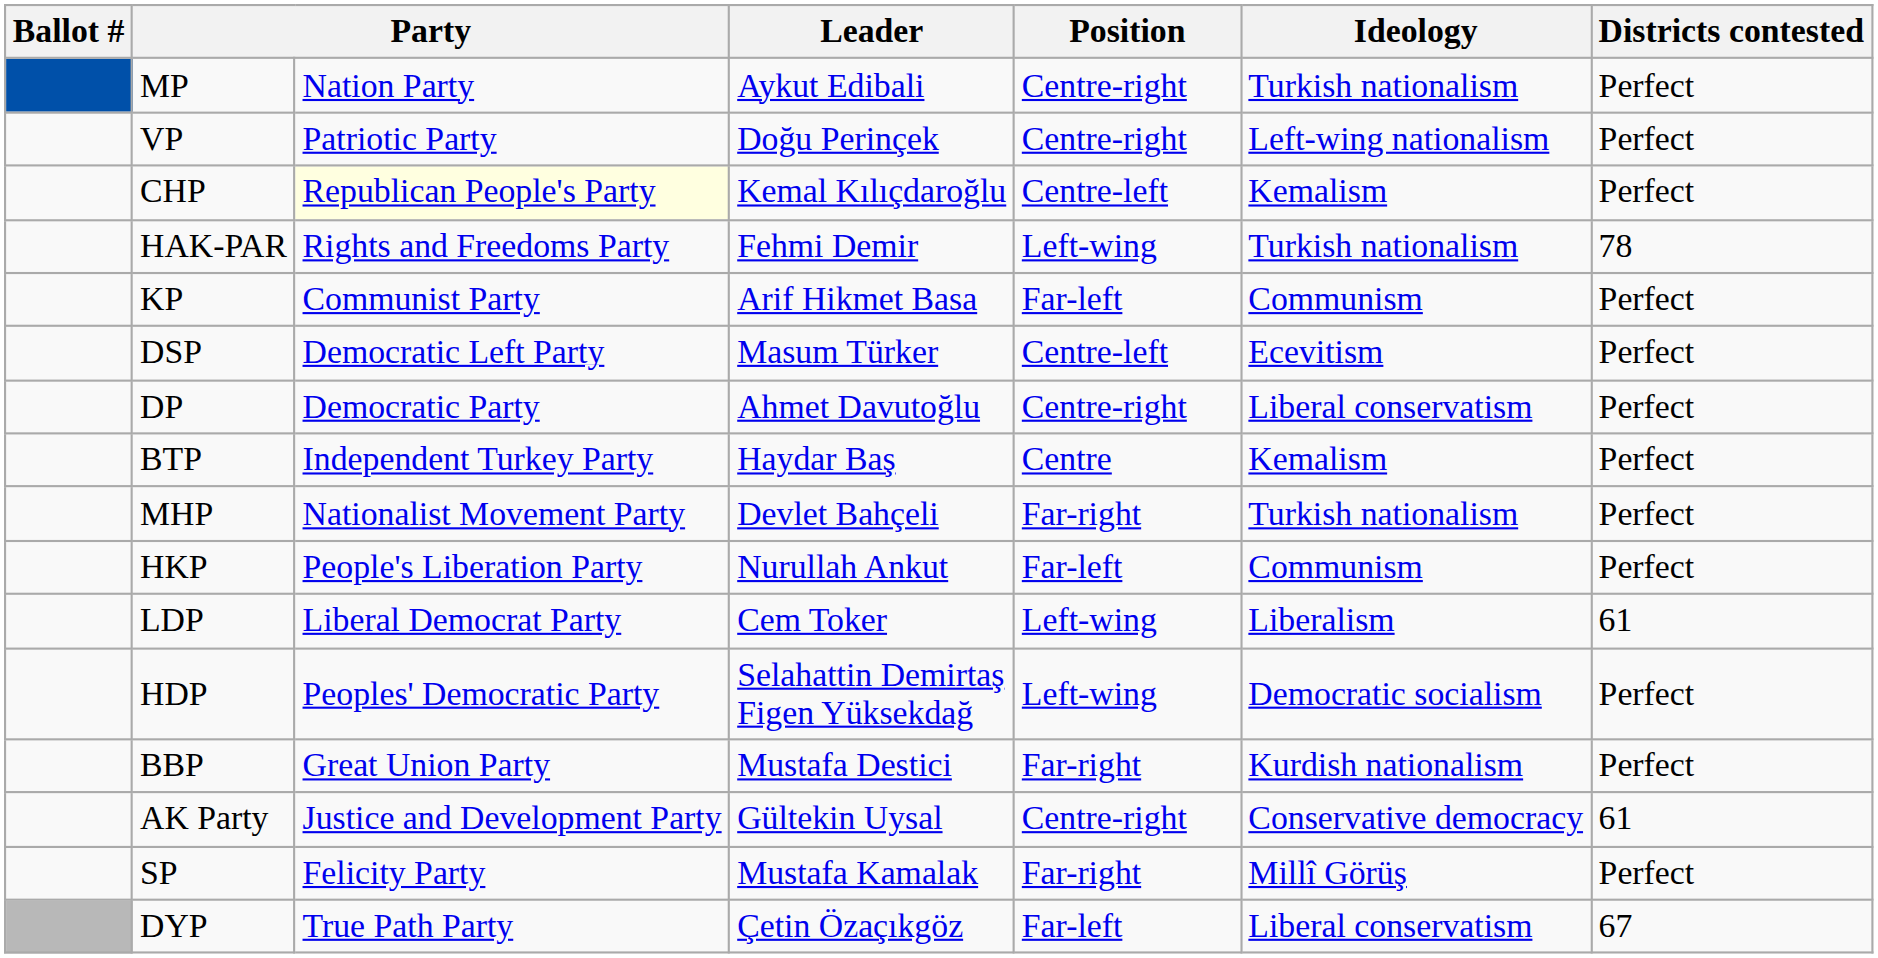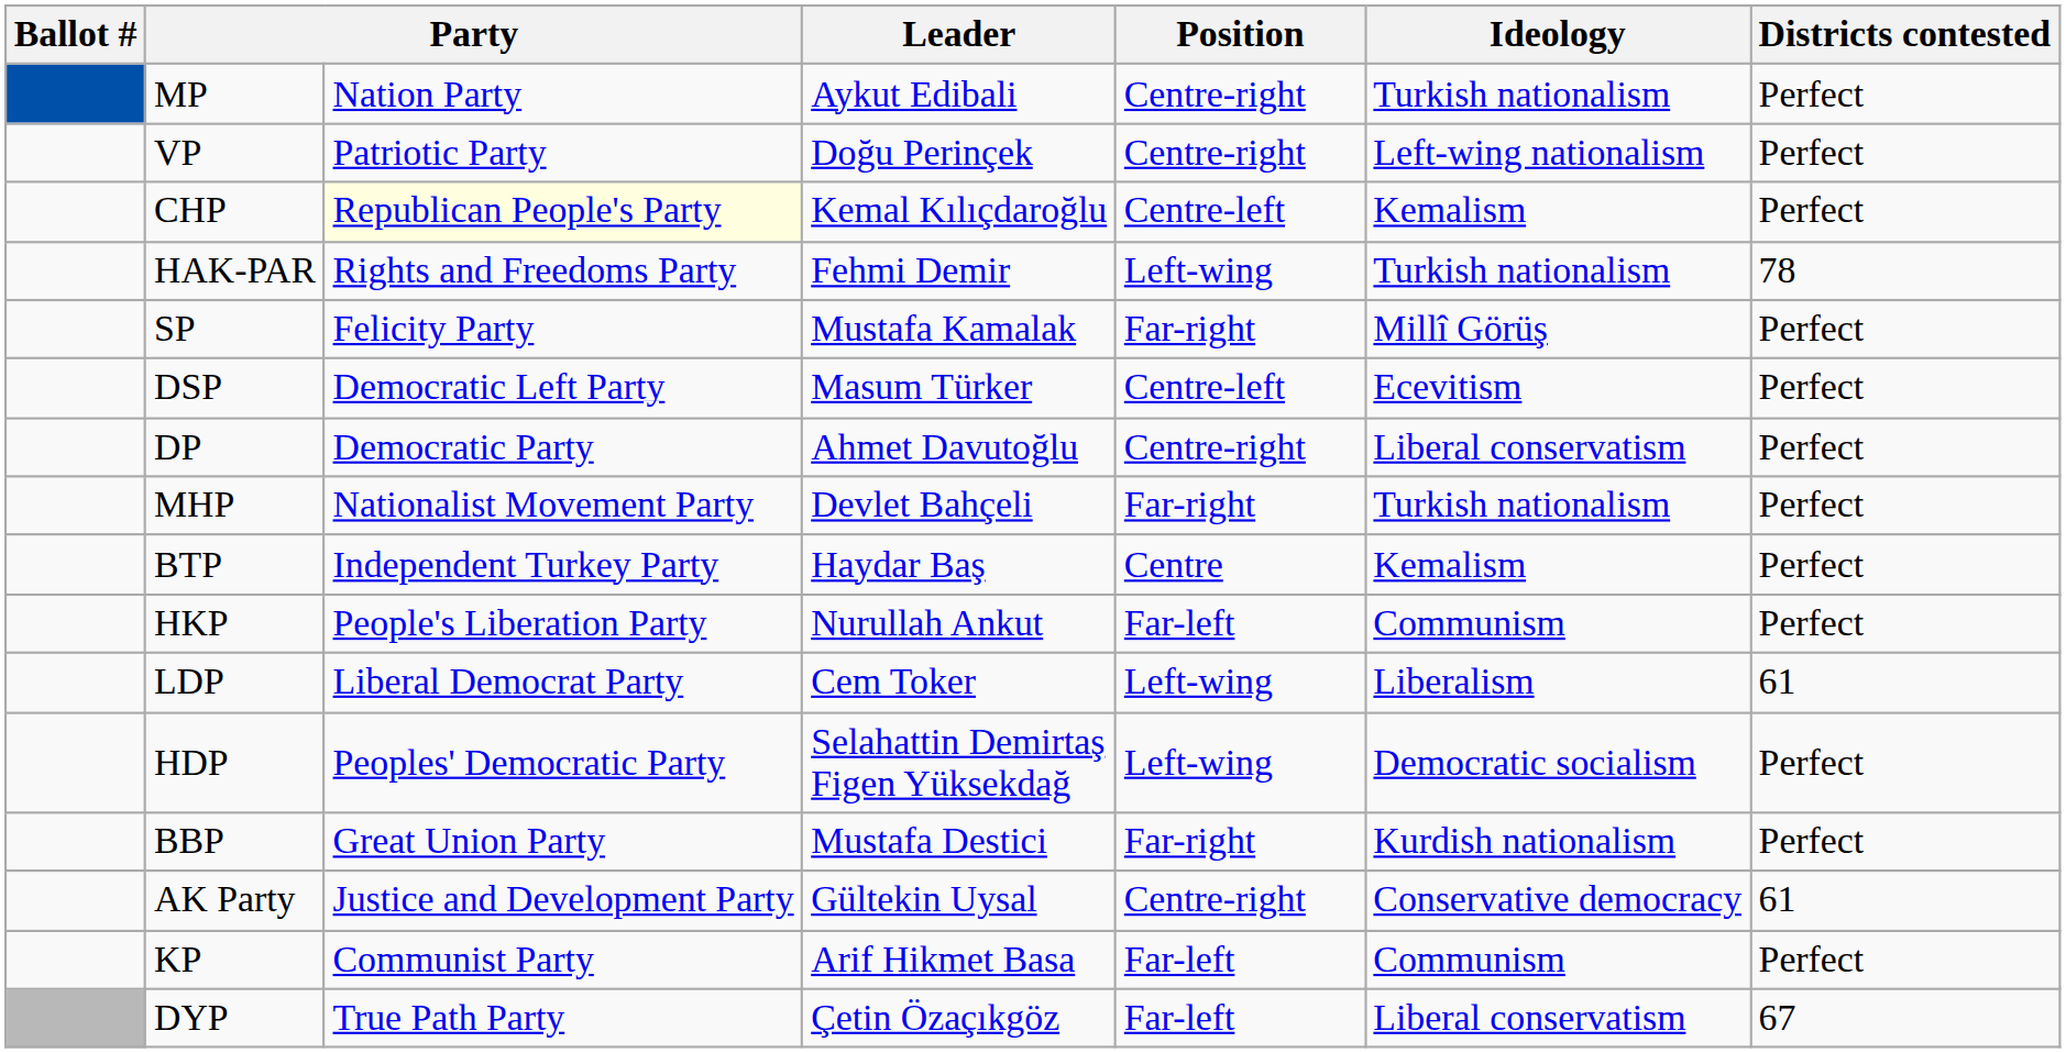rows swapped: SP <-> KP
rows swapped: BTP <-> MHP
